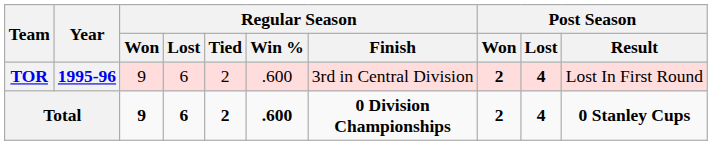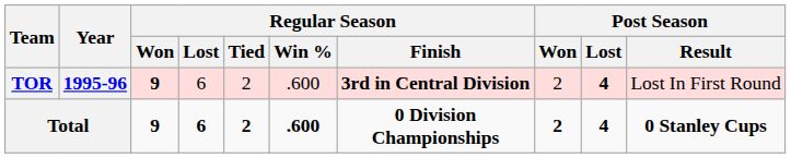TOR | Regular Season / Won: normal -> bold
TOR | Regular Season / Finish: normal -> bold
TOR | Post Season / Won: bold -> normal
